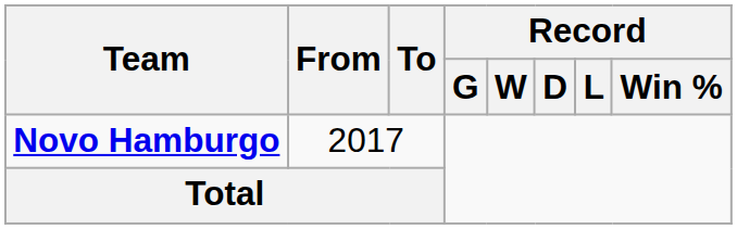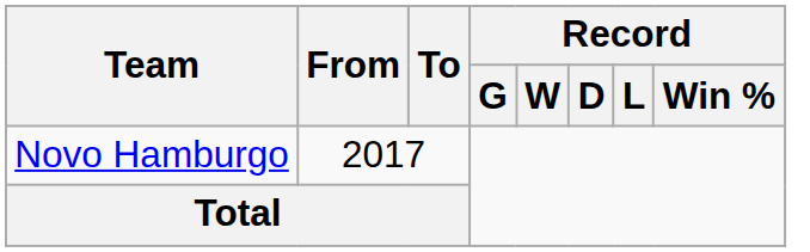Novo Hamburgo | Team: bold -> normal
